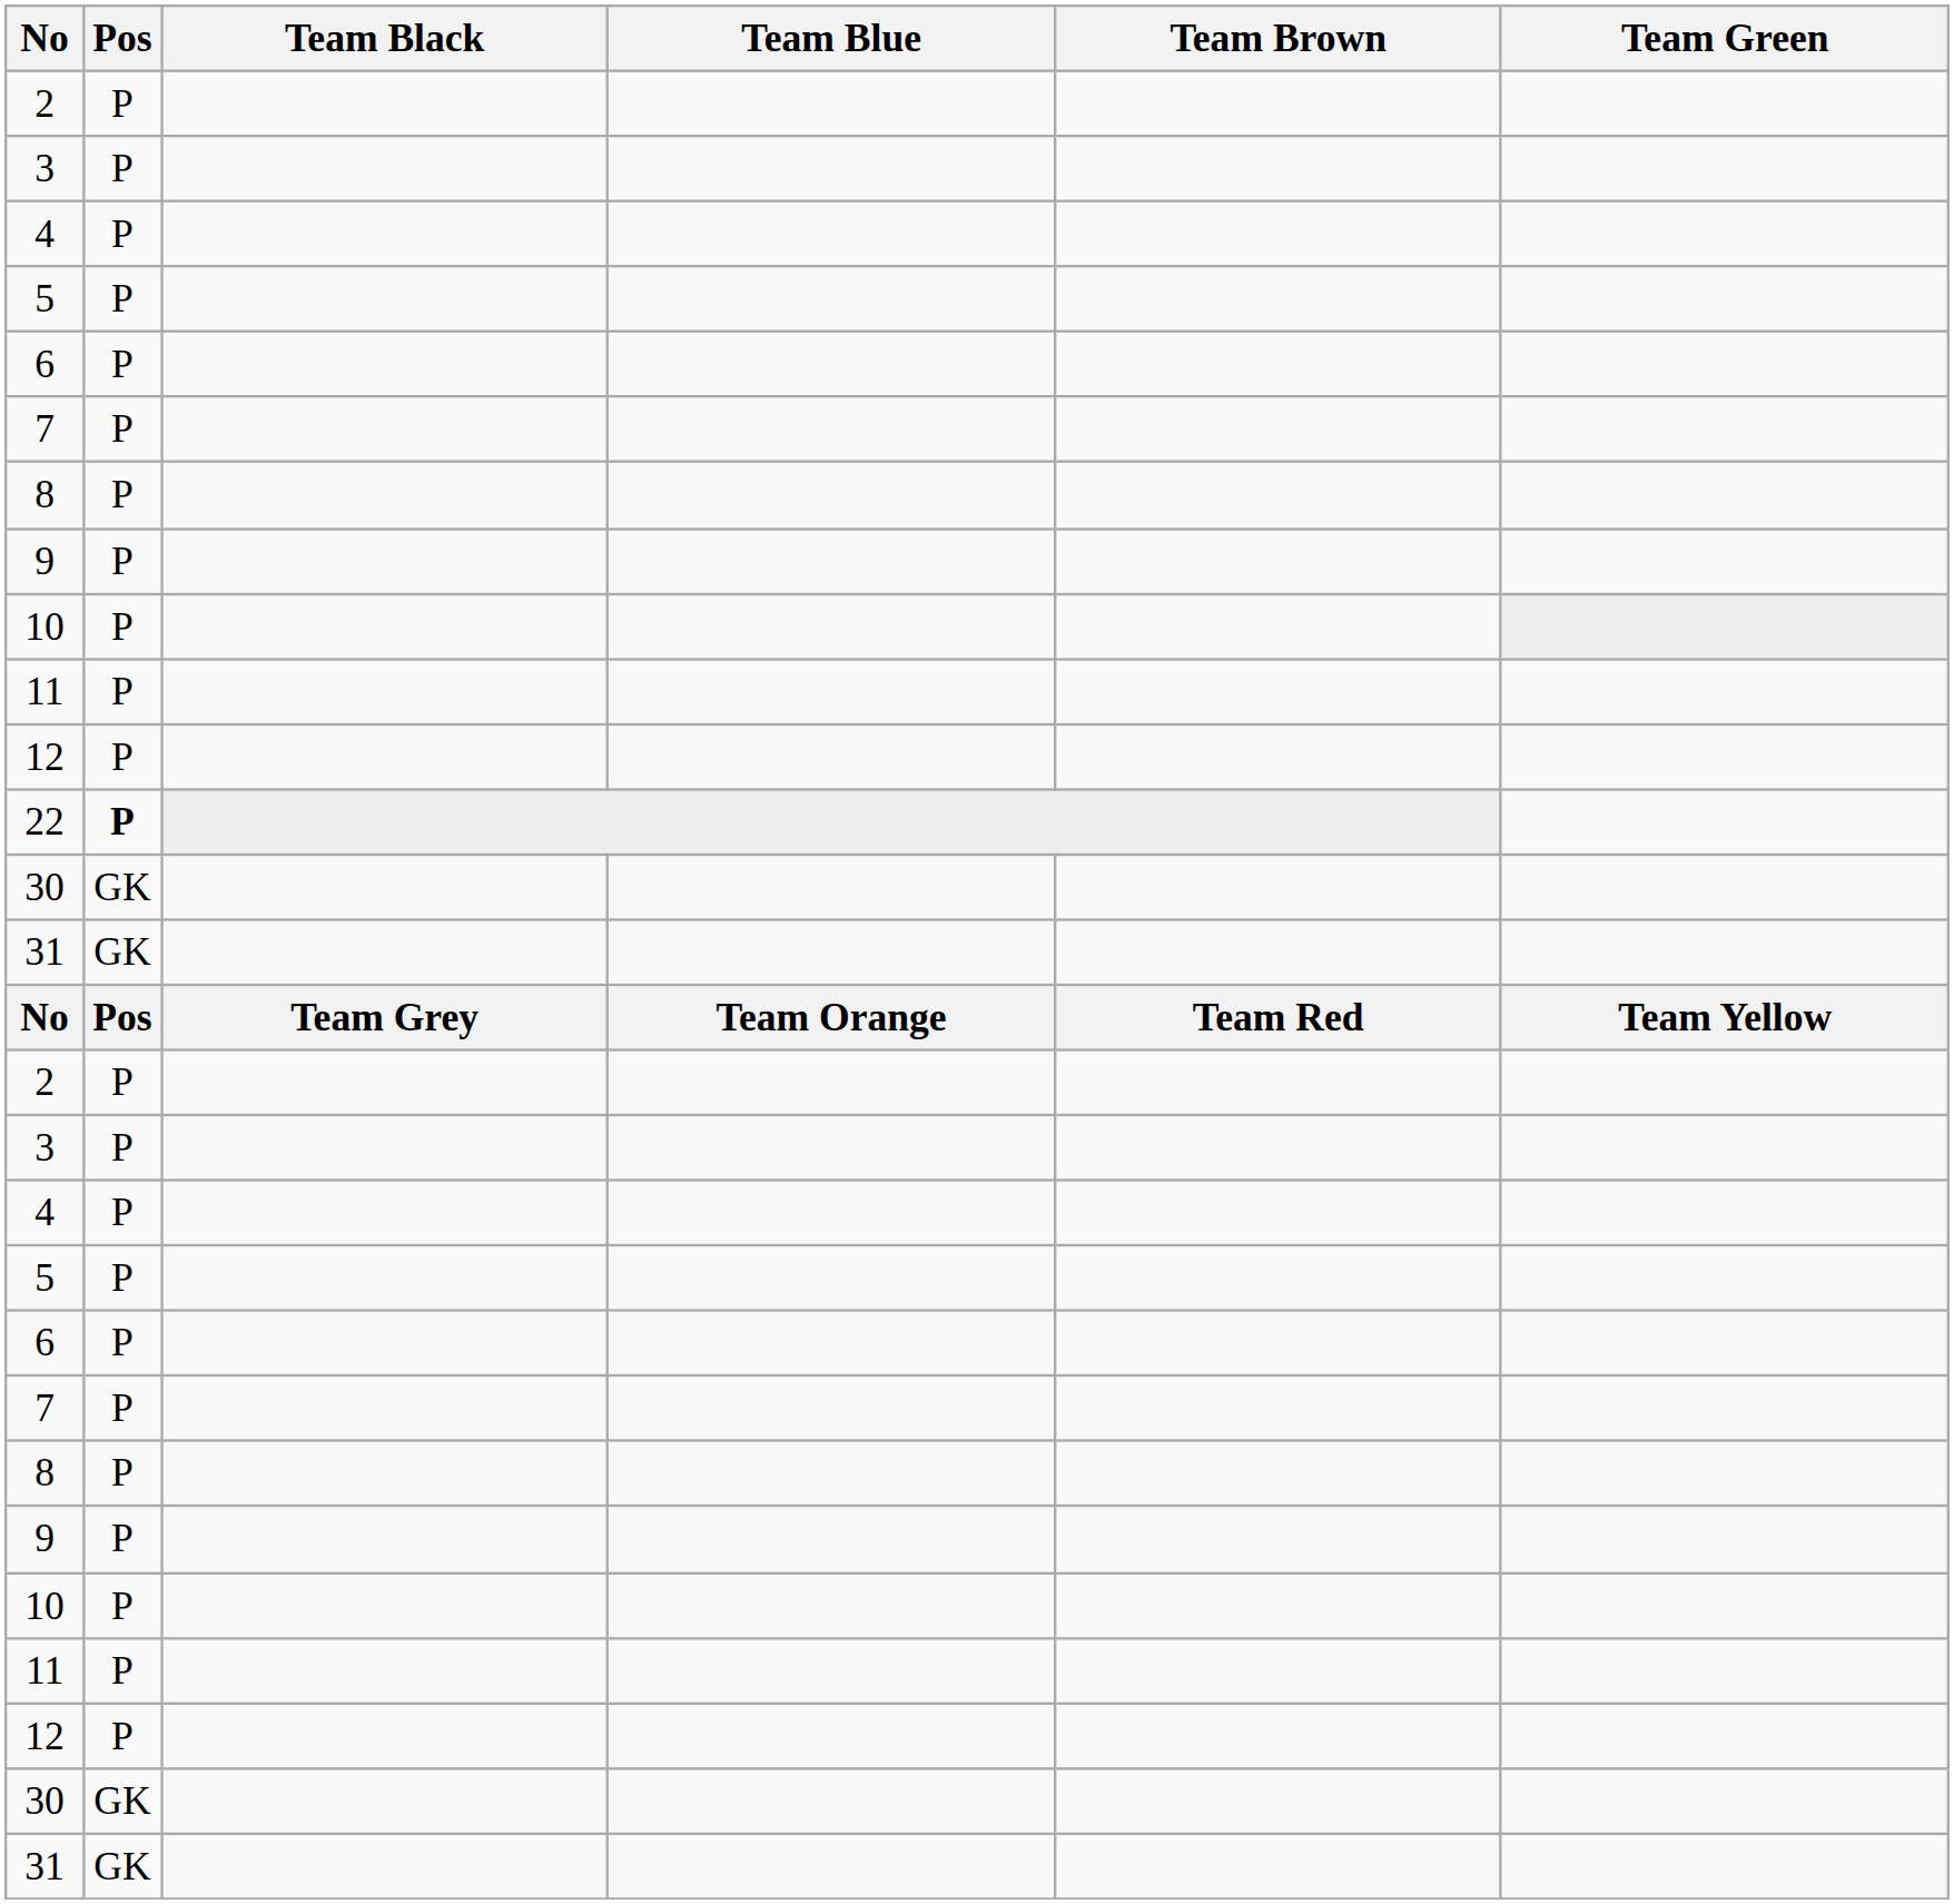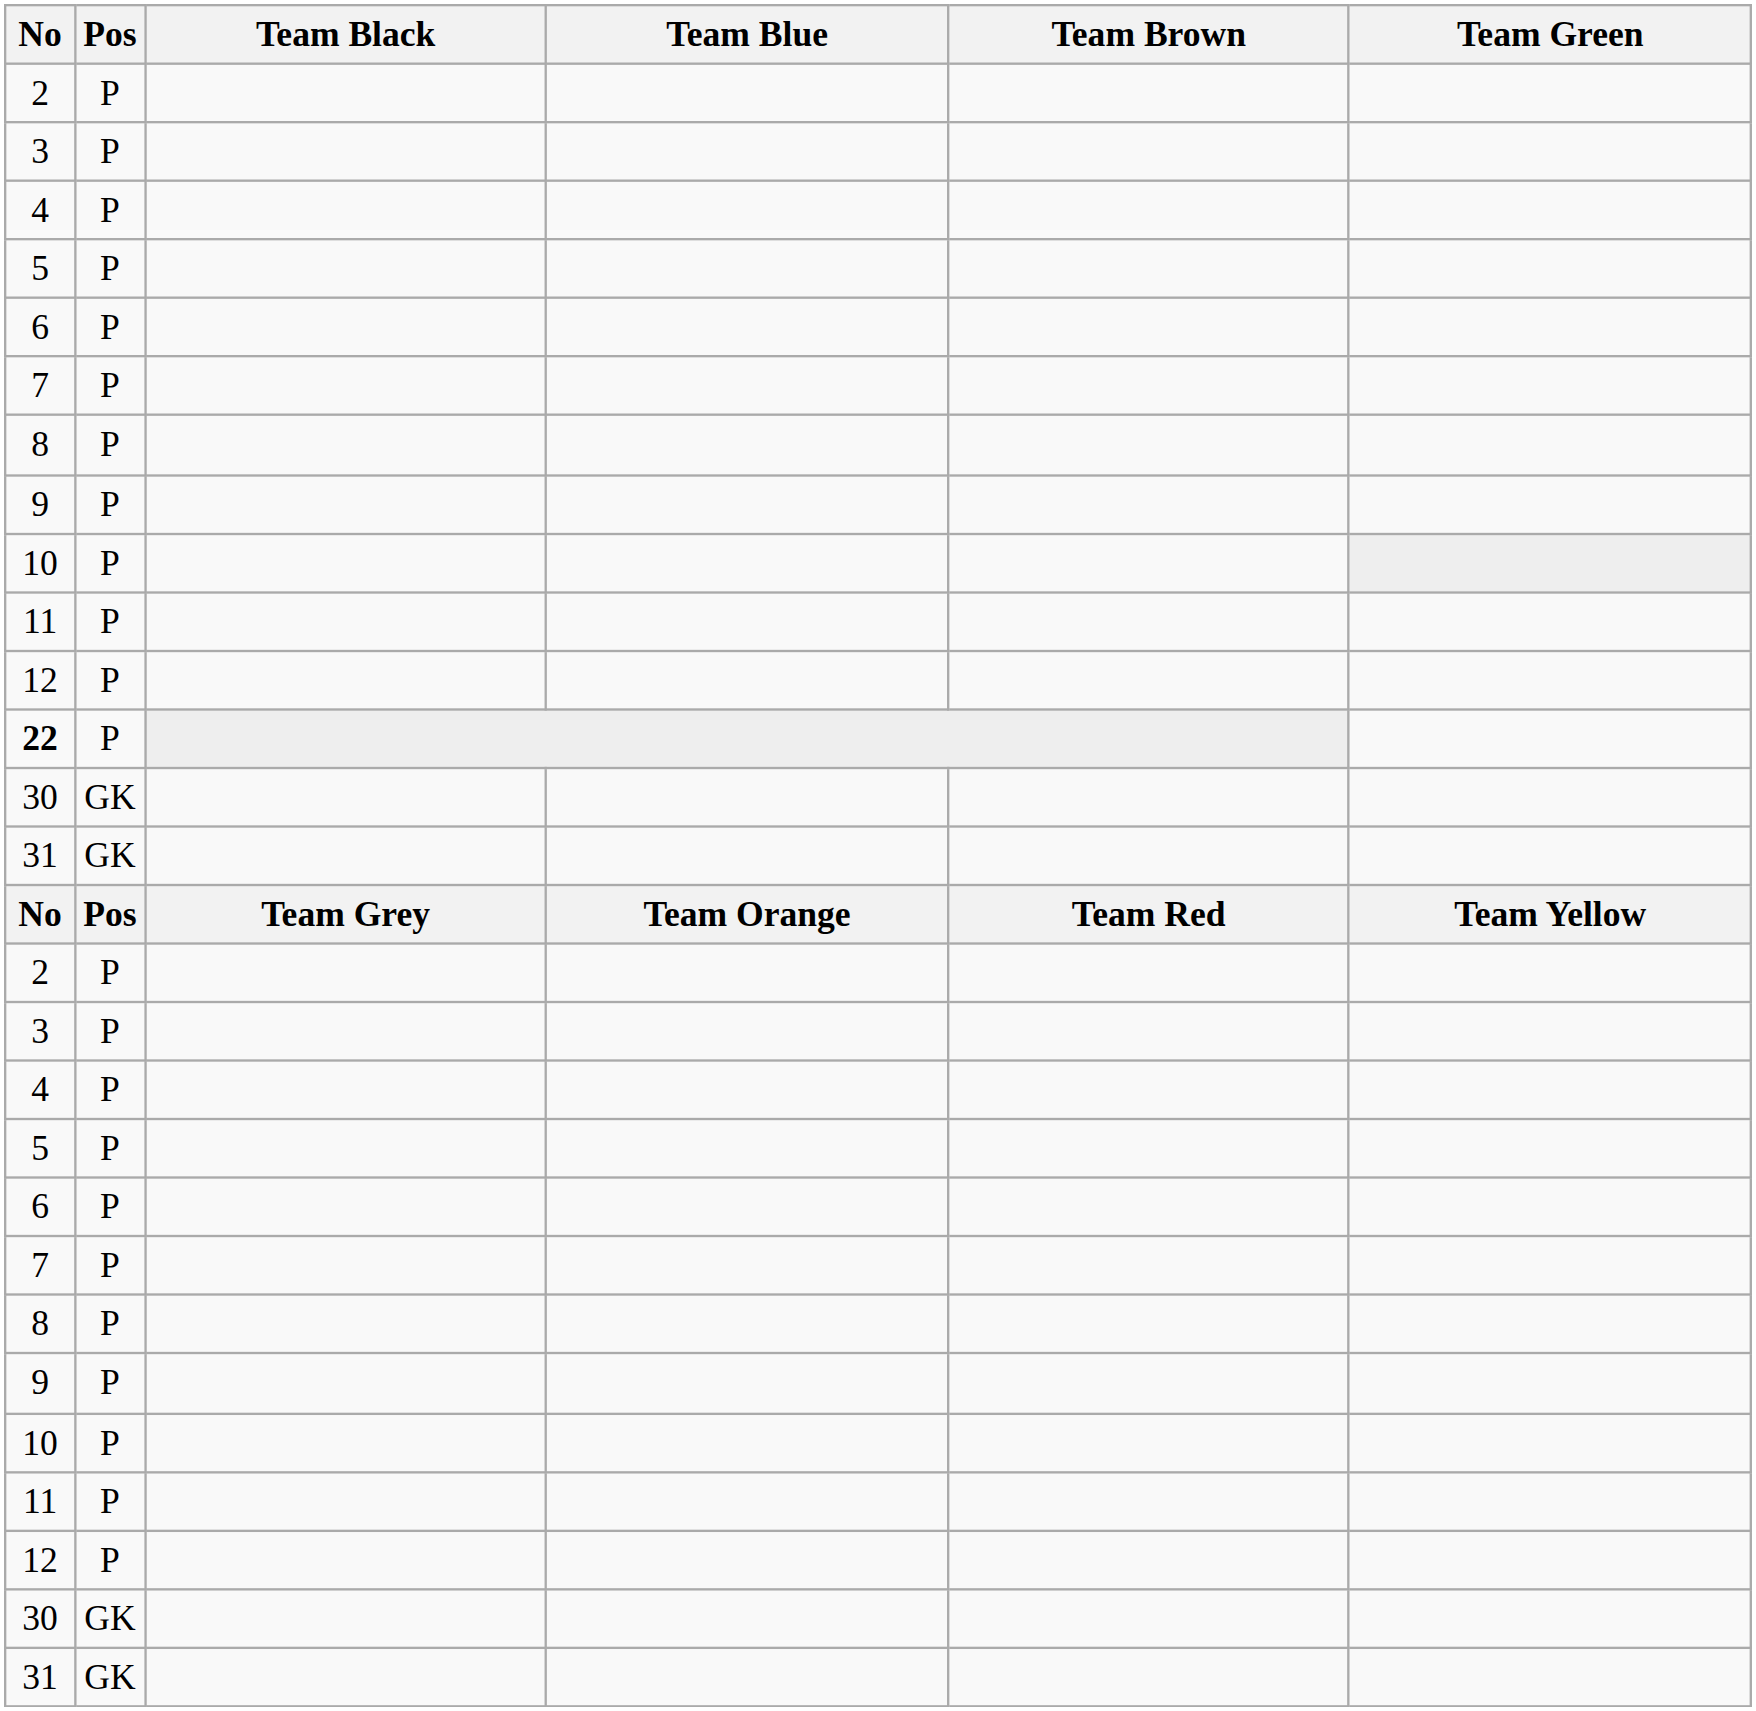22 | No: normal -> bold
22 | Pos: bold -> normal
